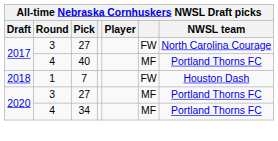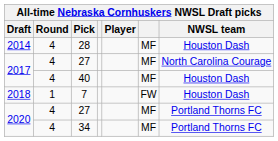+ row: 2014 | 4 | 28 | MF | Houston Dash
2017 / 27 | Round: 3 -> 4
2017 / 27 | column 6: FW -> MF
40 | NWSL team: Portland Thorns FC -> Houston Dash
2020 / 27 | Round: 3 -> 4
